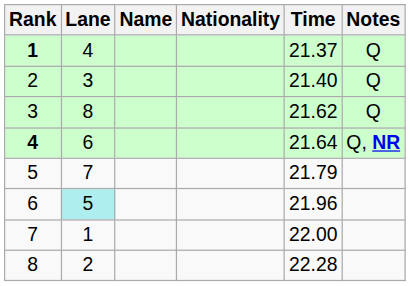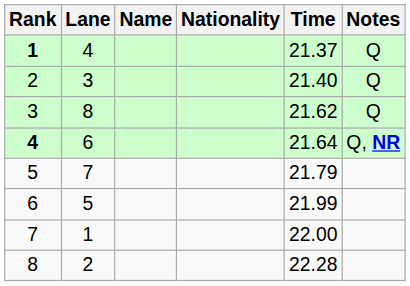row 7 | Lane: paleturquoise background -> no background
row 7 | Time: 21.96 -> 21.99
